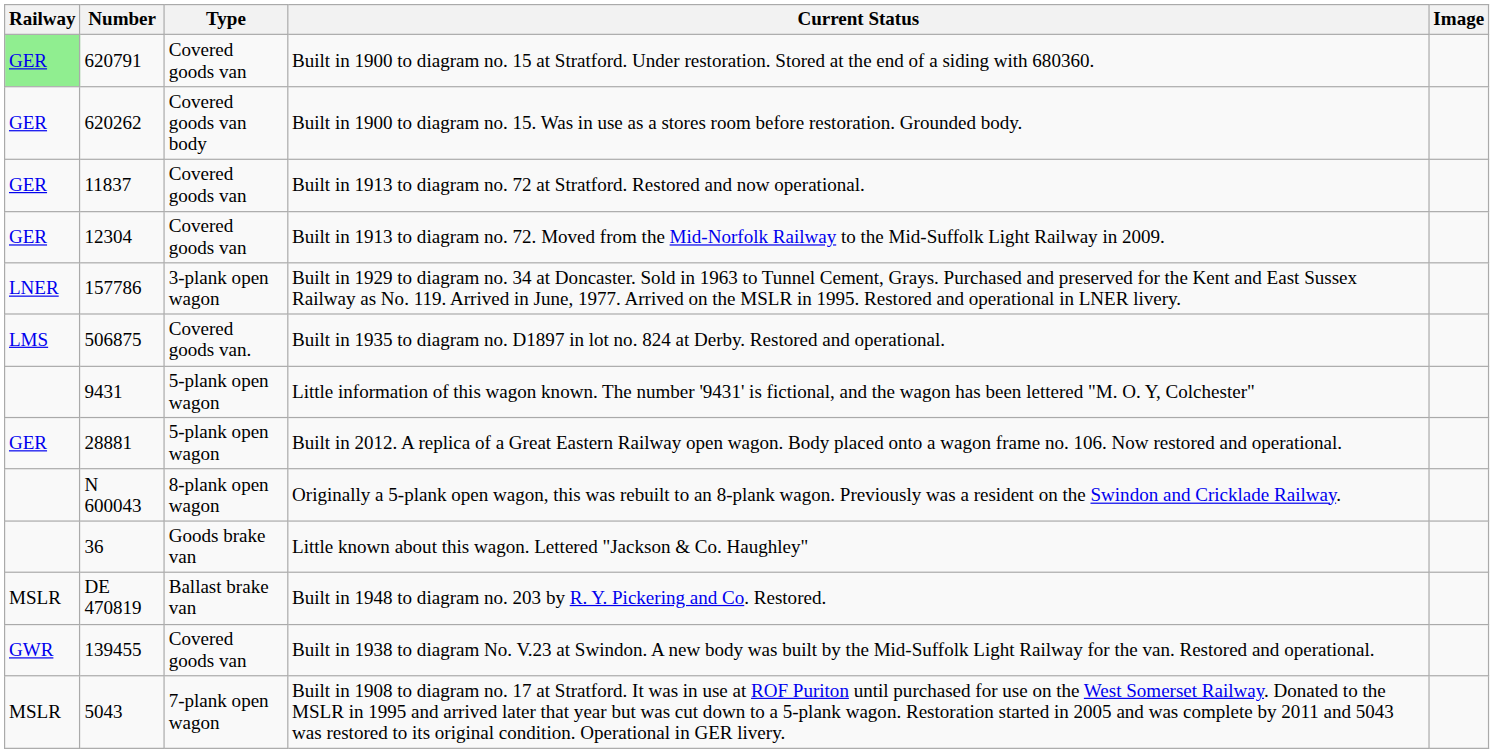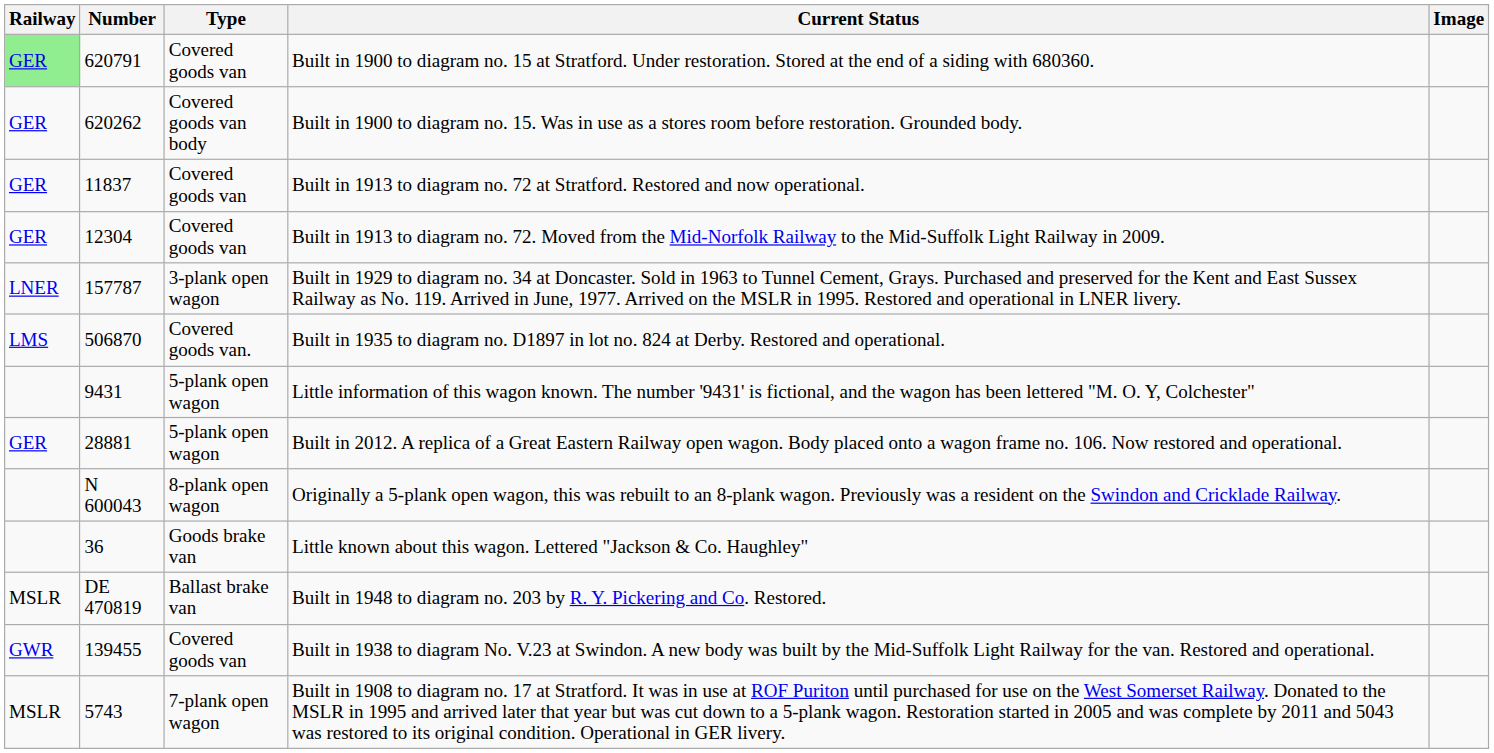row 6 | Number: 157786 -> 157787
row 7 | Number: 506875 -> 506870
row 14 | Number: 5043 -> 5743
